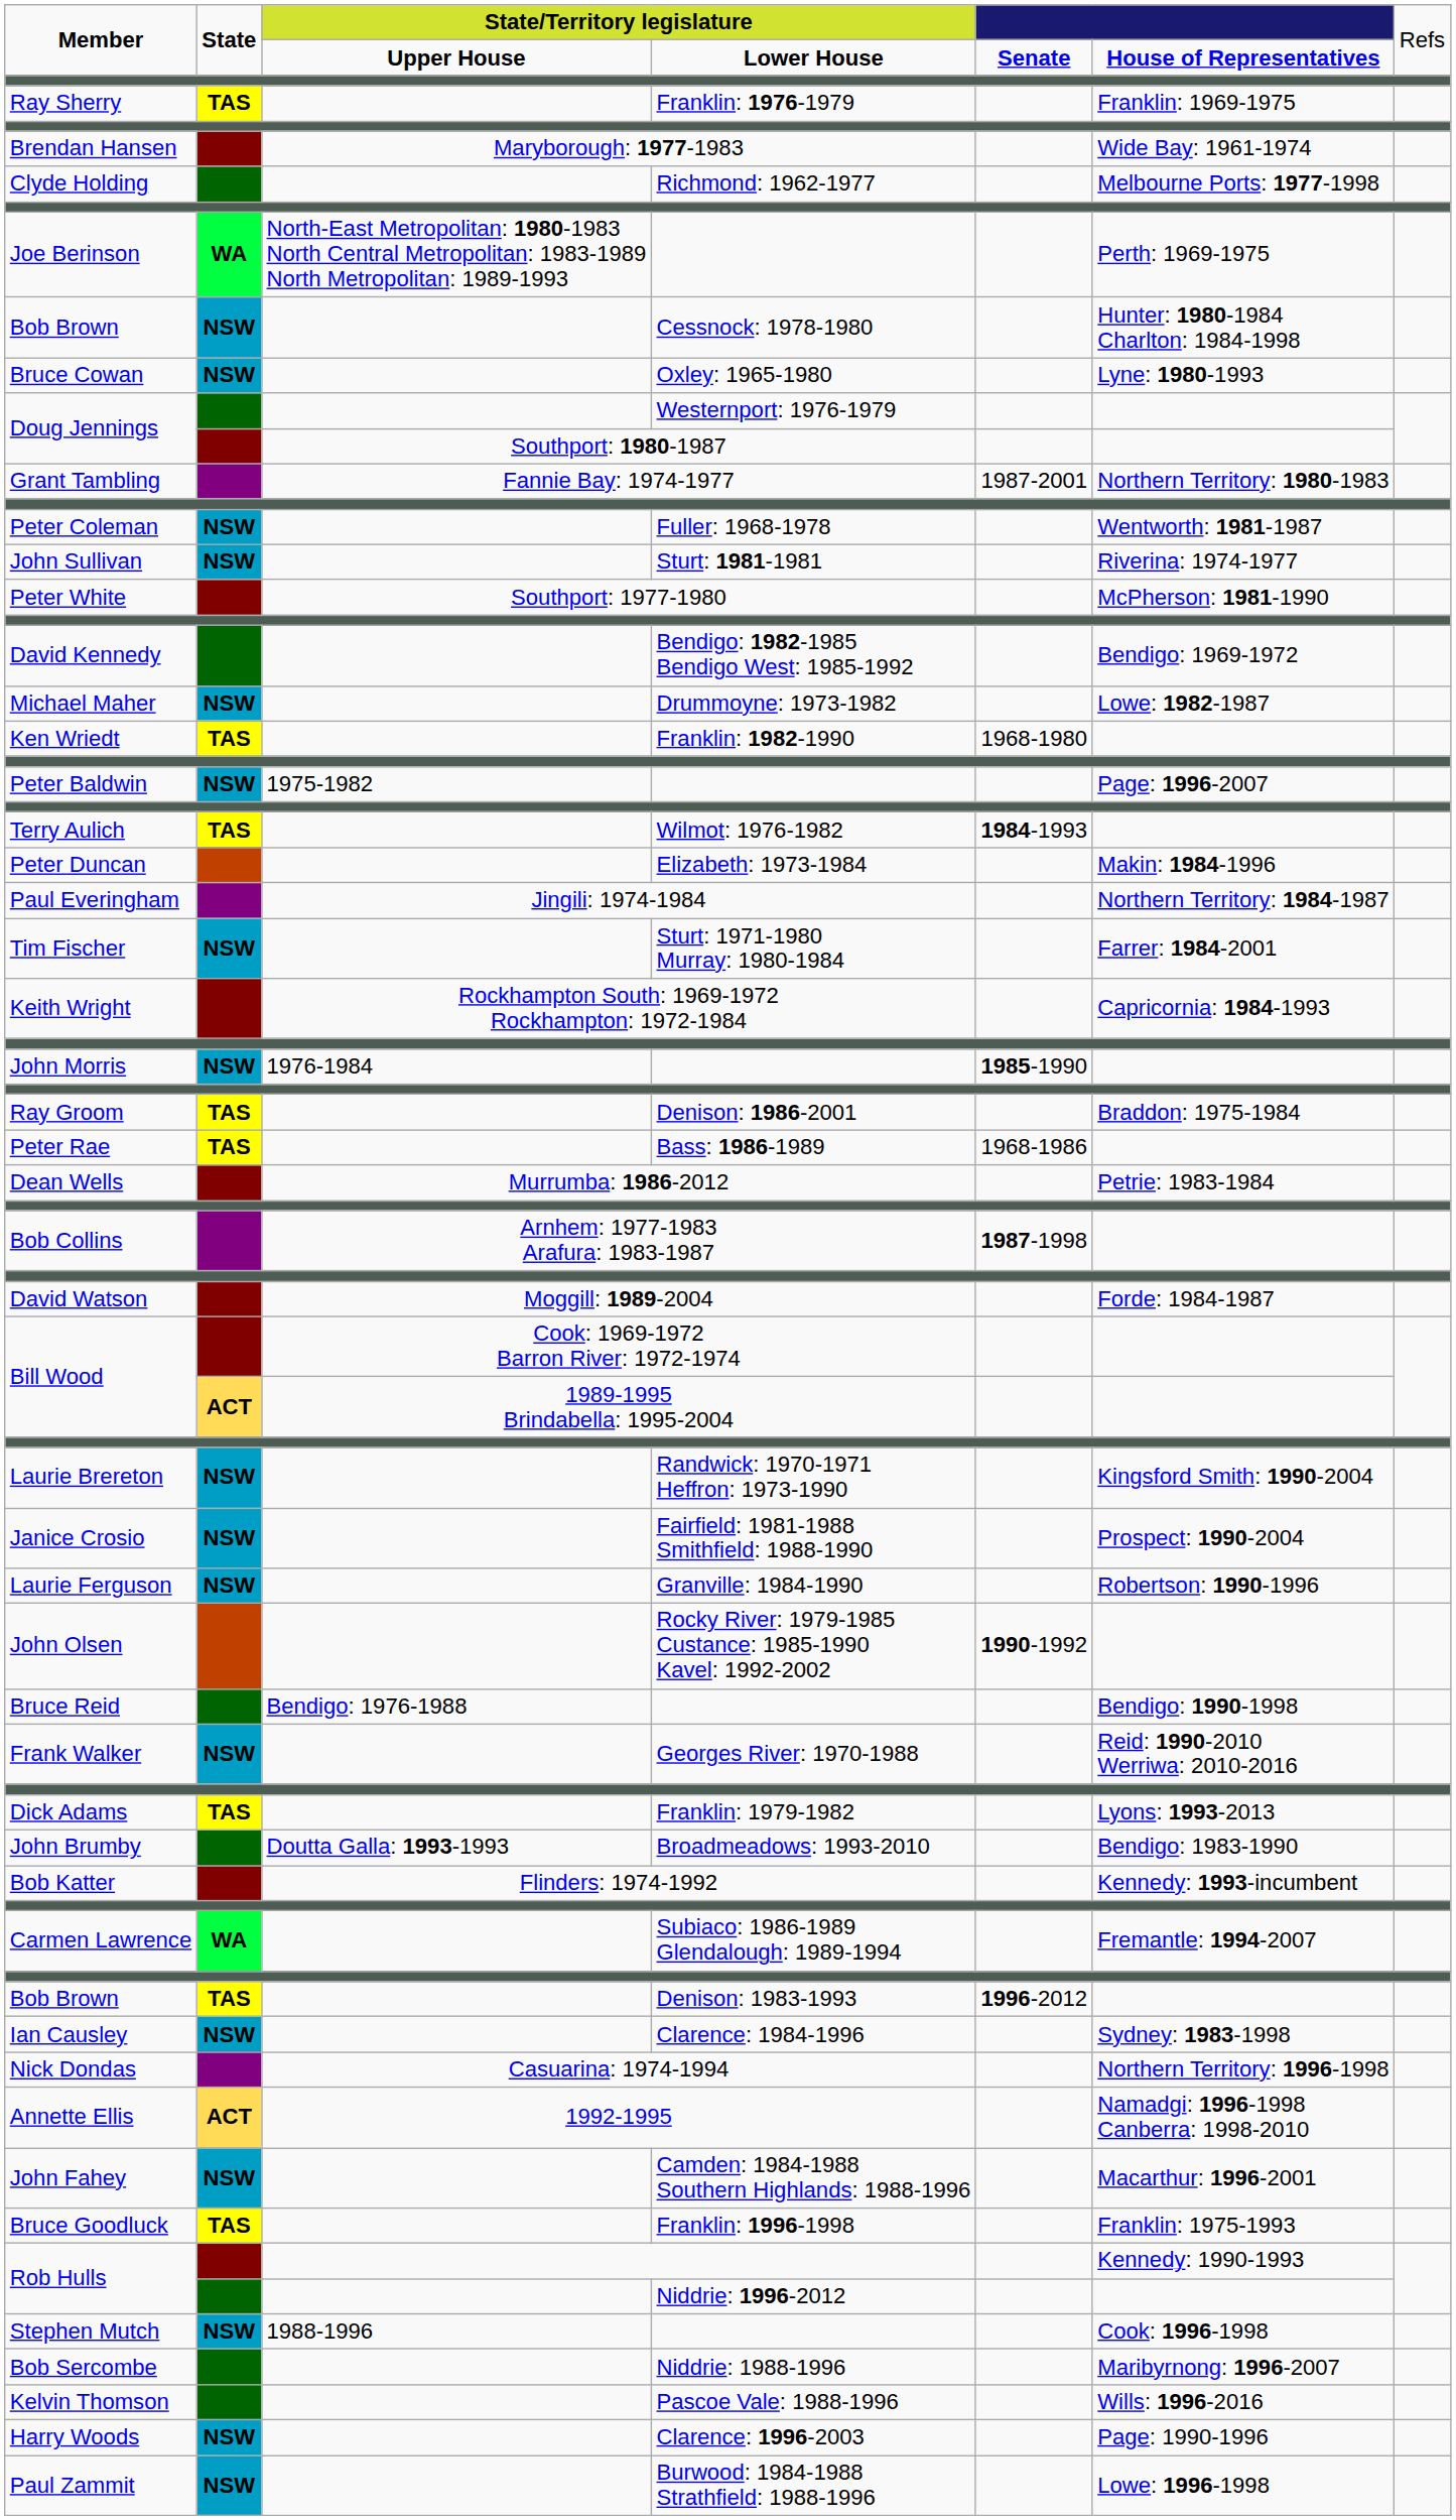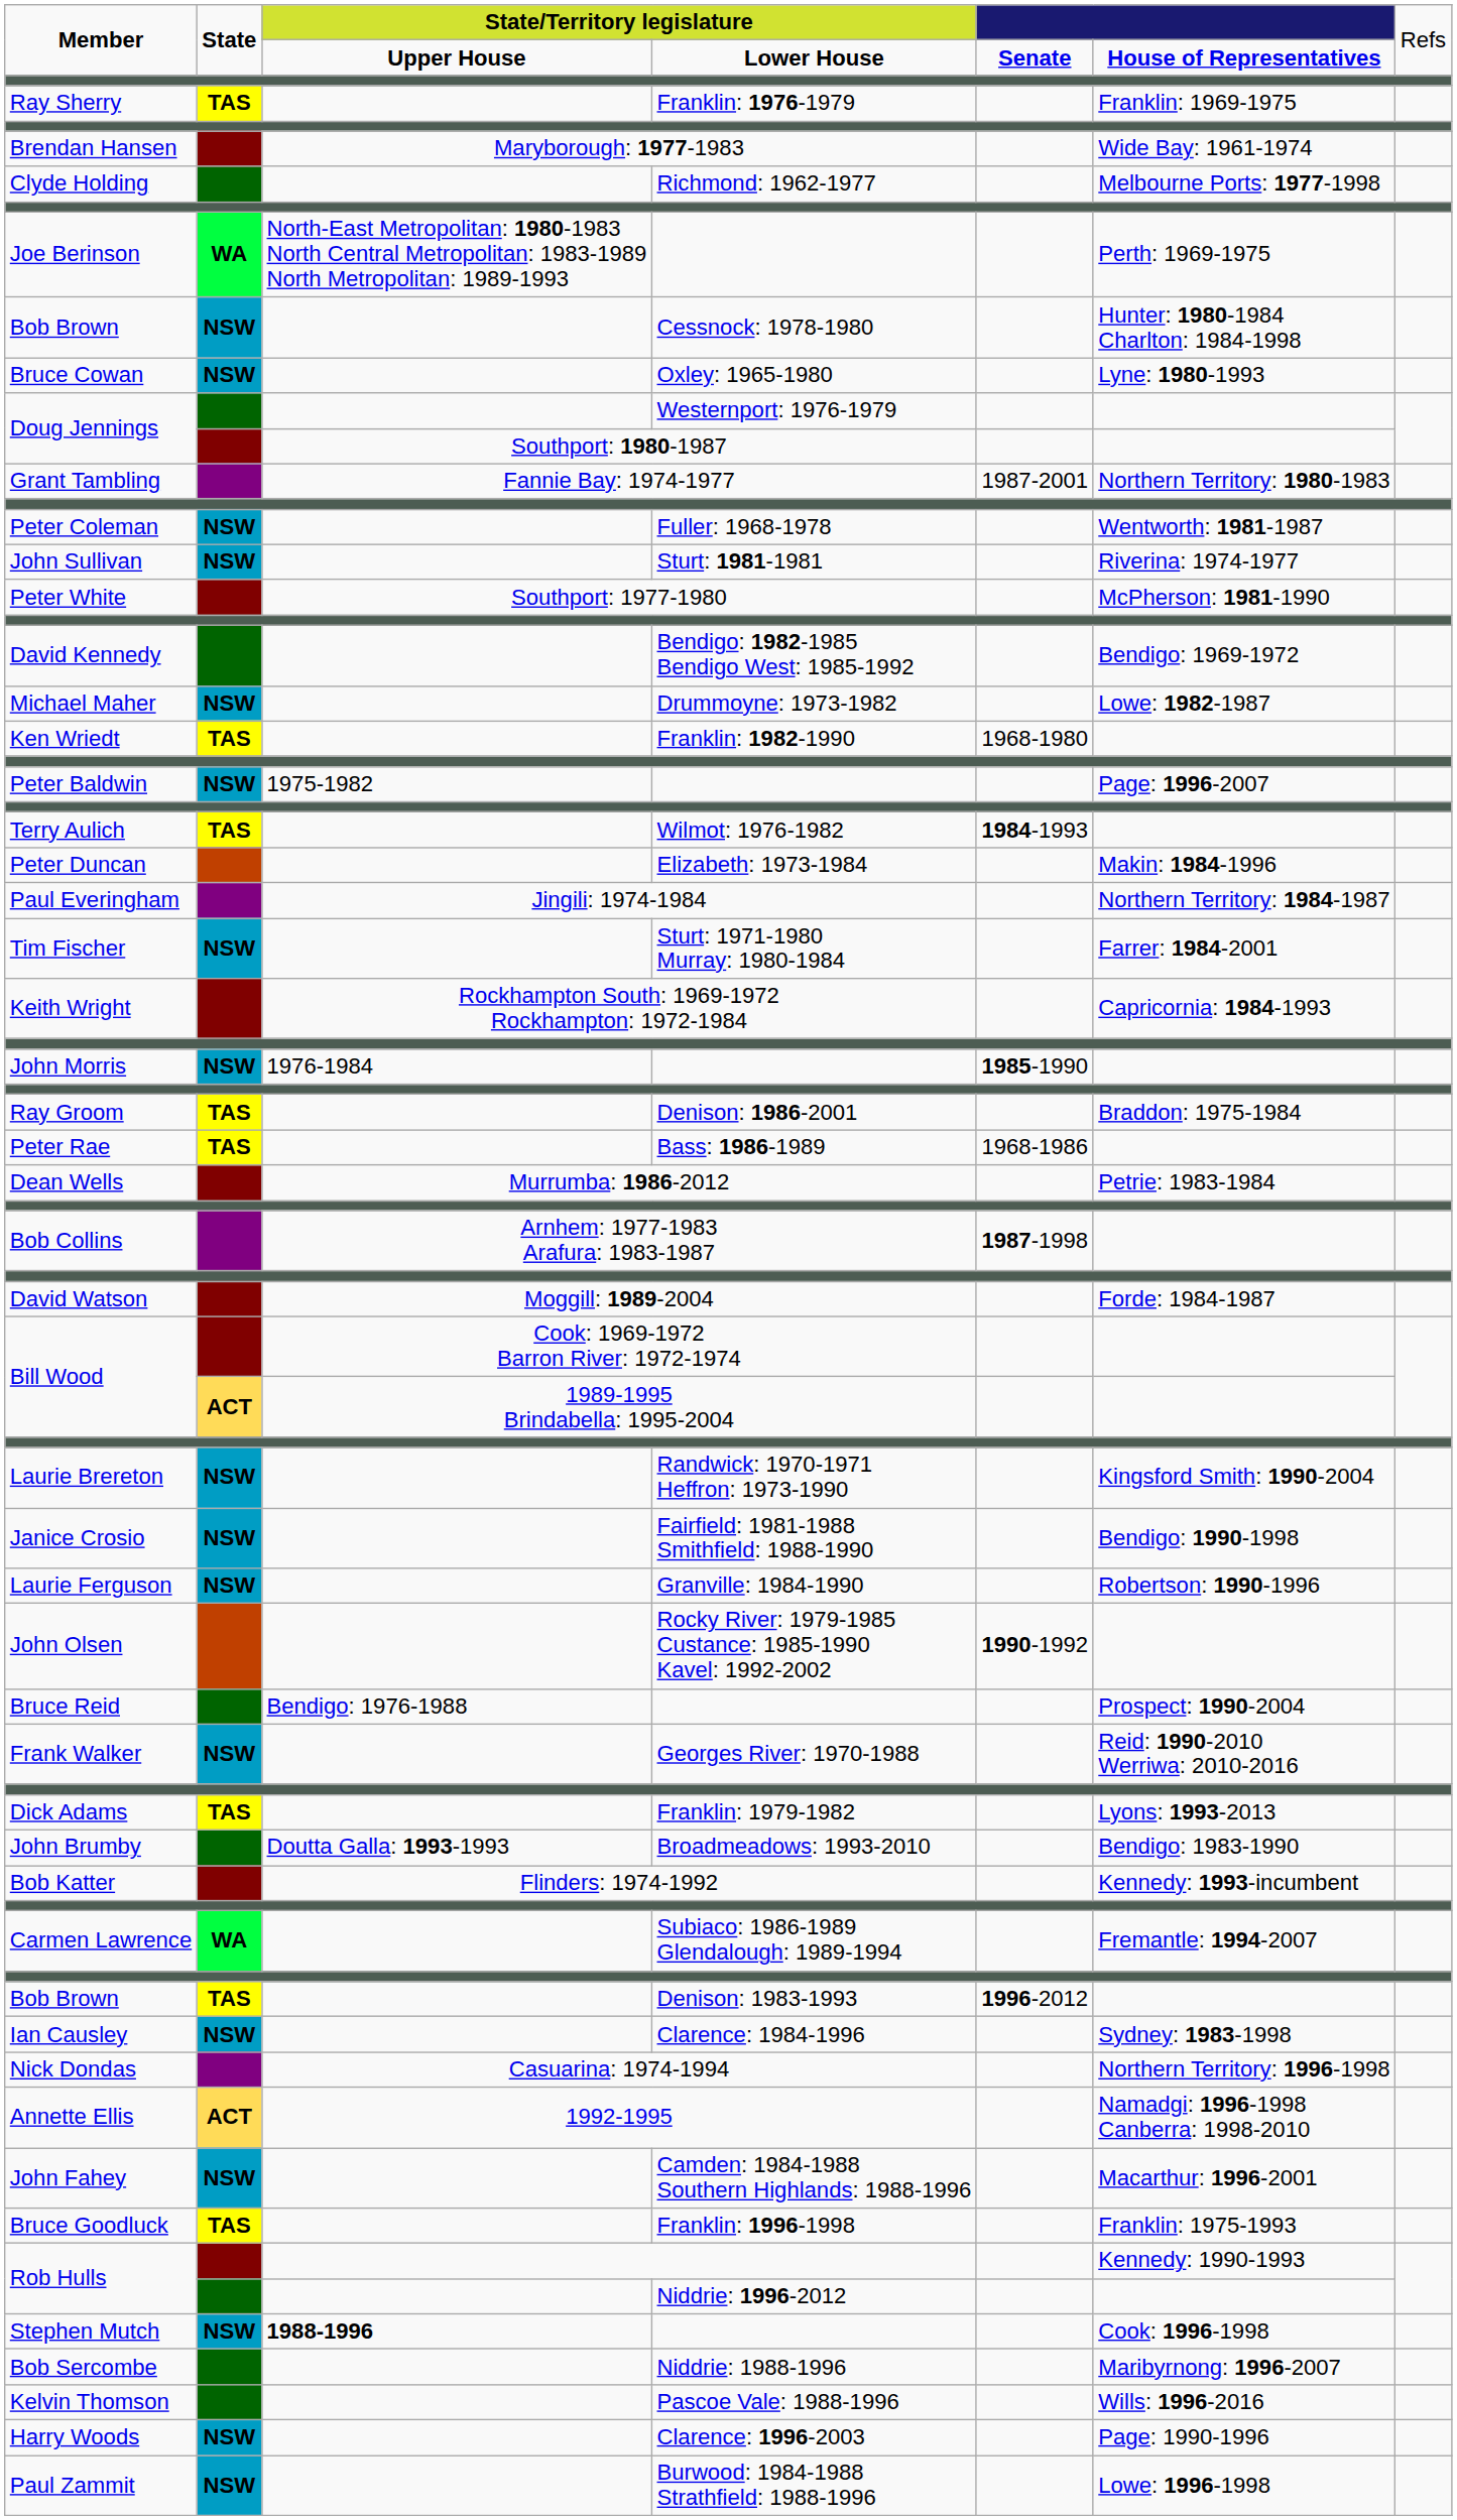Janice Crosio | column 6: Prospect: 1990-2004 -> Bendigo: 1990-1998
Bruce Reid | column 6: Bendigo: 1990-1998 -> Prospect: 1990-2004
Stephen Mutch | column 3: normal -> bold
